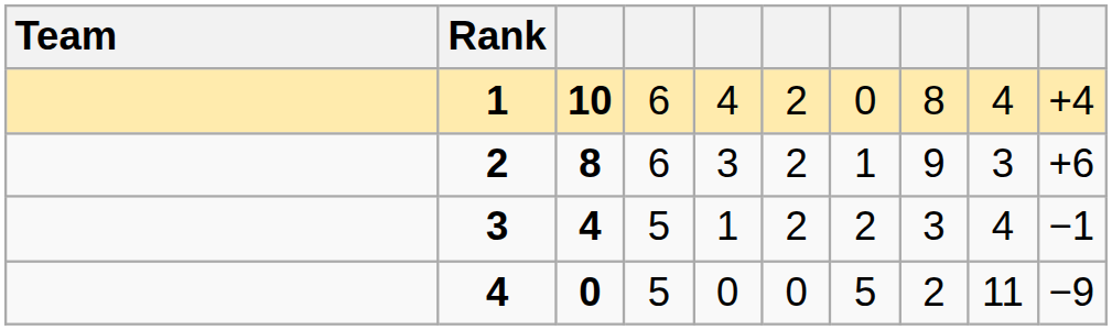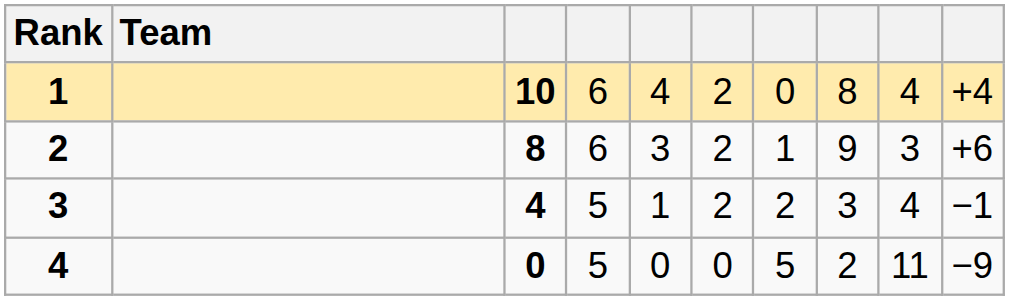columns swapped: Rank <-> Team
